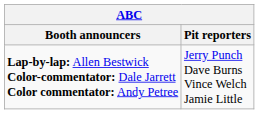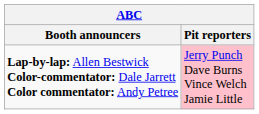row 3 | Pit reporters: no background -> pink background
